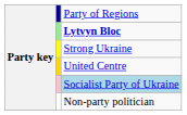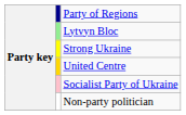Lytvyn Bloc | column 3: bold -> normal
Socialist Party of Ukraine | column 3: lightblue background -> no background
